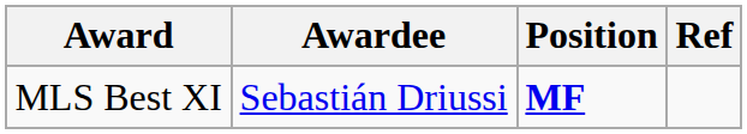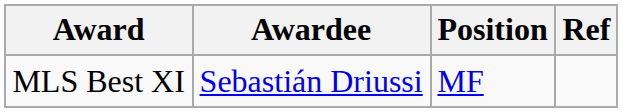MLS Best XI | Position: bold -> normal
